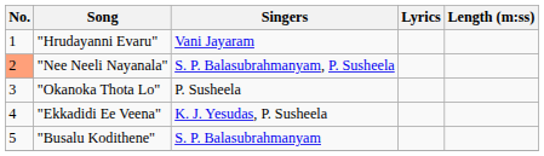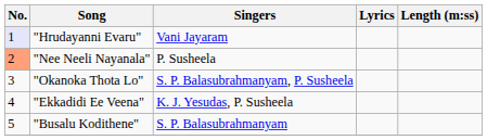"Hrudayanni Evaru" | No.: no background -> lavender background
"Nee Neeli Nayanala" | Singers: S. P. Balasubrahmanyam, P. Susheela -> P. Susheela
"Okanoka Thota Lo" | Singers: P. Susheela -> S. P. Balasubrahmanyam, P. Susheela
